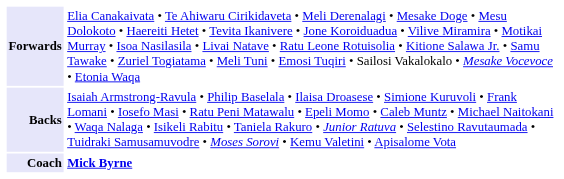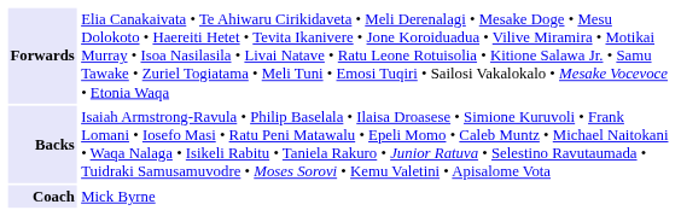Coach | column 2: bold -> normal
